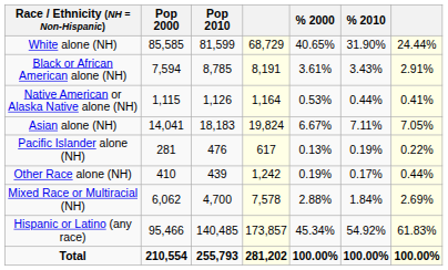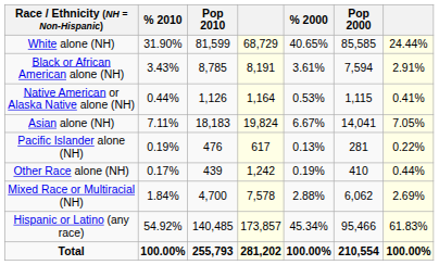columns swapped: Pop 2000 <-> % 2010
